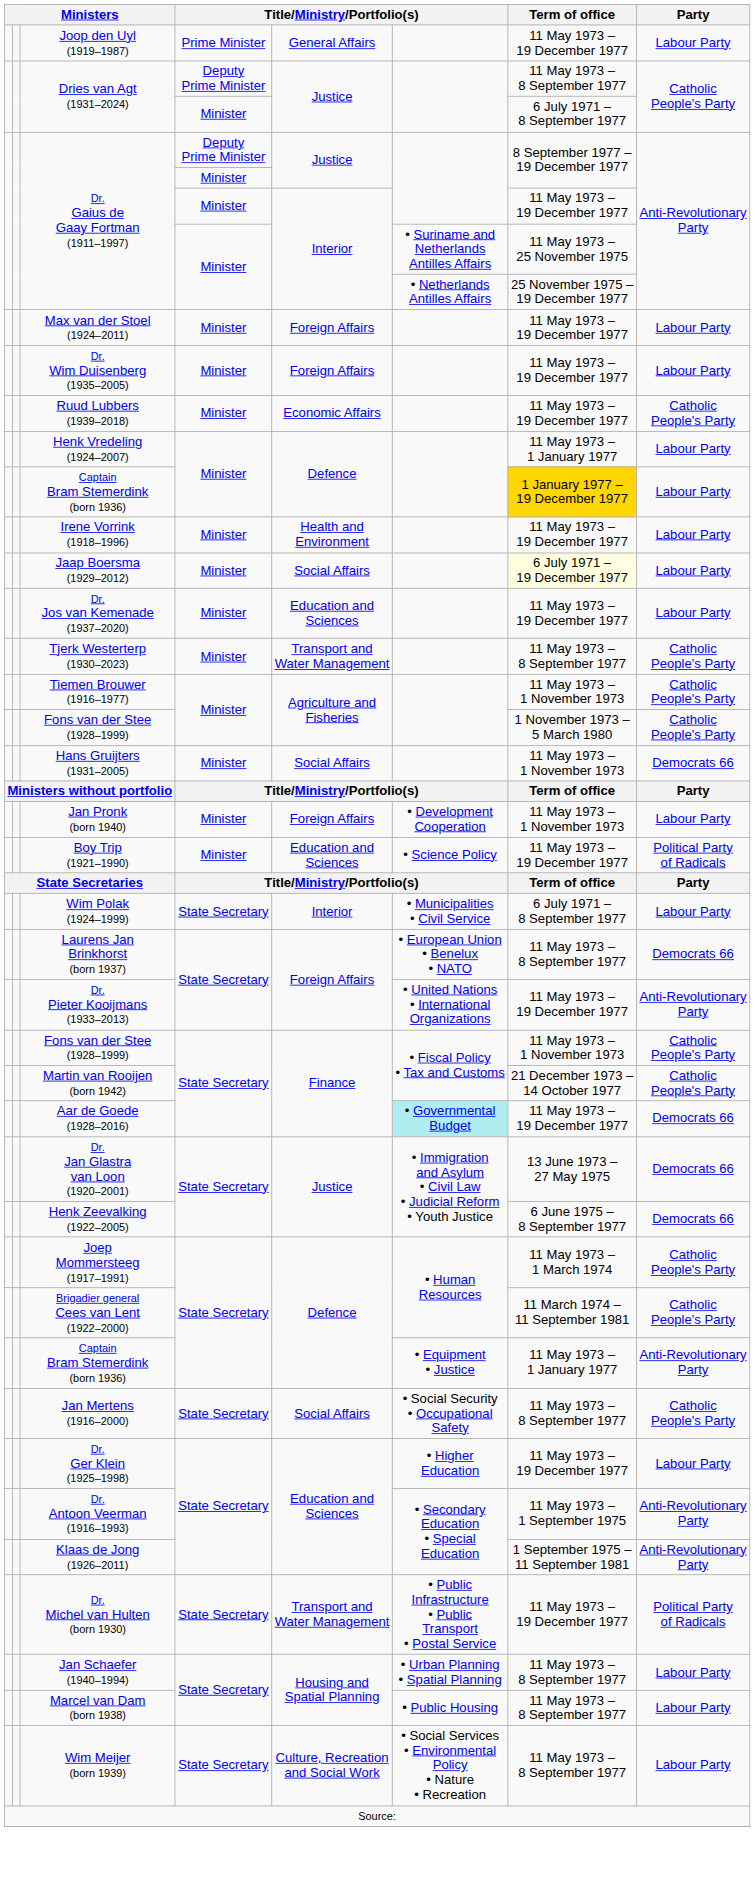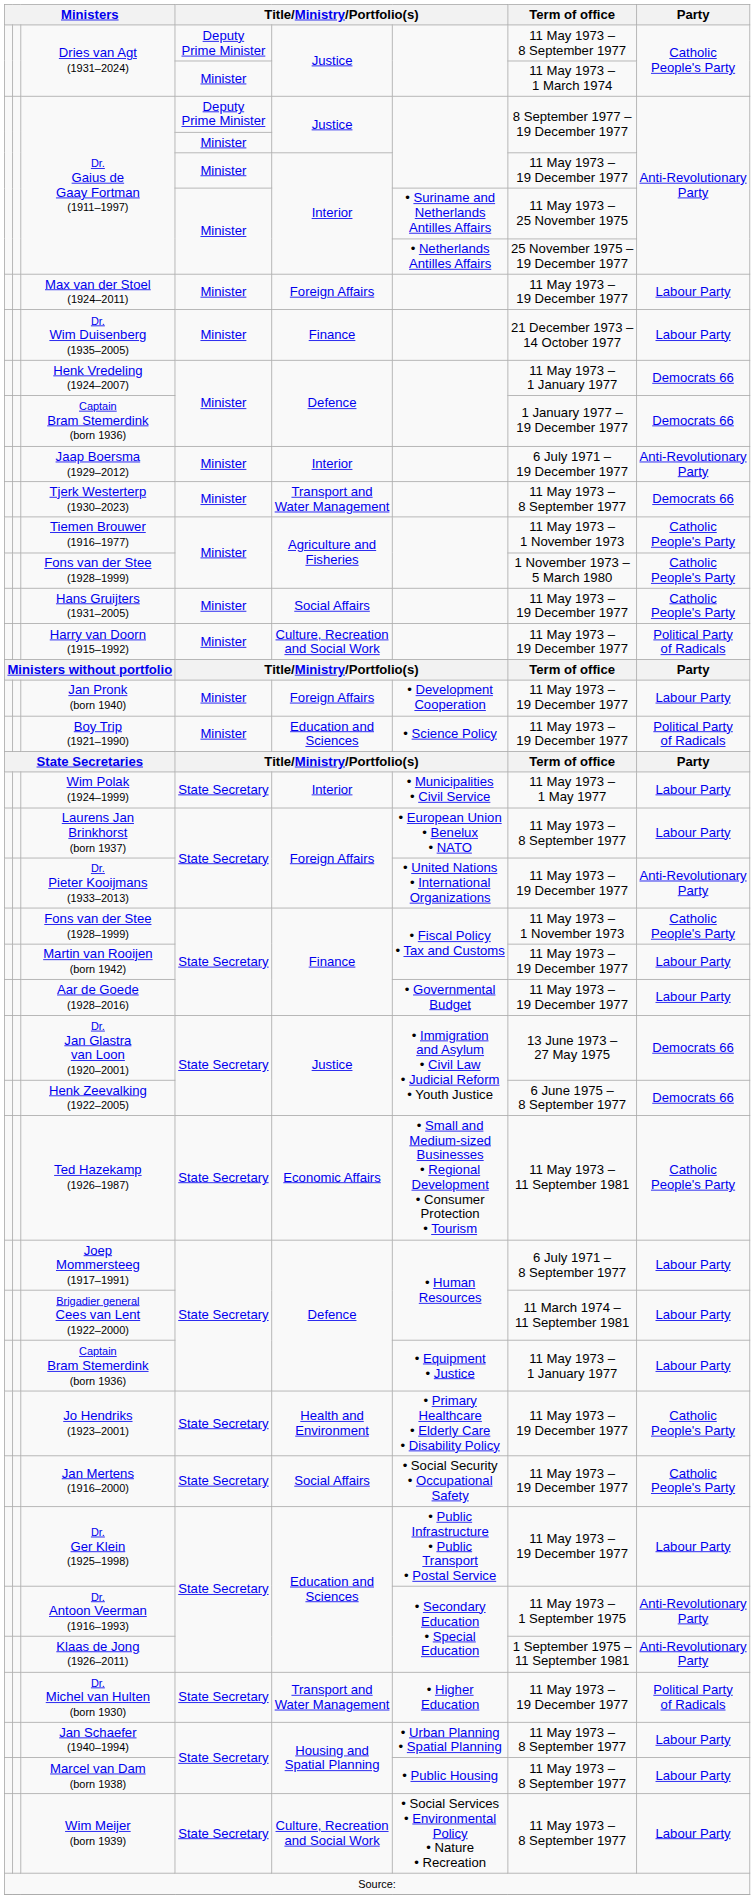- row: Joop den Uyl (1919–1987) | Prime Minister | General Affairs | 11 May 1973 – 19 December 1977 | Labour Party
Dries van Agt (1931–2024) / Minister | Term of office: 6 July 1971 – 8 September 1977 -> 11 May 1973 – 1 March 1974
Dr. Wim Duisenberg (1935–2005) | column 5: Foreign Affairs -> Finance
Dr. Wim Duisenberg (1935–2005) | Term of office: 11 May 1973 – 19 December 1977 -> 21 December 1973 – 14 October 1977
- row: Ruud Lubbers (1939–2018) | Minister | Economic Affairs | 11 May 1973 – 19 December 1977 | Catholic People's Party
Henk Vredeling (1924–2007) | Party: Labour Party -> Democrats 66
Captain Bram Stemerdink (born 1936) / Minister | Term of office: gold background -> no background
Captain Bram Stemerdink (born 1936) / Minister | Party: Labour Party -> Democrats 66
- row: Irene Vorrink (1918–1996) | Minister | Health and Environment | 11 May 1973 – 19 December 1977 | Labour Party
Jaap Boersma (1929–2012) | column 5: Social Affairs -> Interior
Jaap Boersma (1929–2012) | Term of office: lightyellow background -> no background
Jaap Boersma (1929–2012) | Party: Labour Party -> Anti-Revolutionary Party
- row: Dr. Jos van Kemenade (1937–2020) | Minister | Education and Sciences | 11 May 1973 – 19 December 1977 | Labour Party
Tjerk Westerterp (1930–2023) | Party: Catholic People's Party -> Democrats 66
Hans Gruijters (1931–2005) | Term of office: 11 May 1973 – 1 November 1973 -> 11 May 1973 – 19 December 1977
Hans Gruijters (1931–2005) | Party: Democrats 66 -> Catholic People's Party
+ row: Harry van Doorn (1915–1992) | Minister | Culture, Recreation and Social Work | 11 May 1973 – 19 December 1977 | Political Party of Radicals
Jan Pronk (born 1940) | Term of office: 11 May 1973 – 1 November 1973 -> 11 May 1973 – 19 December 1977
Wim Polak (1924–1999) | Term of office: 6 July 1971 – 8 September 1977 -> 11 May 1973 – 1 May 1977
Laurens Jan Brinkhorst (born 1937) | Party: Democrats 66 -> Labour Party
Martin van Rooijen (born 1942) | Term of office: 21 December 1973 – 14 October 1977 -> 11 May 1973 – 19 December 1977
Martin van Rooijen (born 1942) | Party: Catholic People's Party -> Labour Party
Aar de Goede (1928–2016) | column 6: paleturquoise background -> no background
Aar de Goede (1928–2016) | Party: Democrats 66 -> Labour Party
+ row: Ted Hazekamp (1926–1987) | State Secretary | Economic Affairs | • Small and Medium-sized Businesses • Regional Development • Consumer Protection • Tourism | 11 May 1973 – 11 September 1981 | Catholic People's Party
Joep Mommersteeg (1917–1991) | Term of office: 11 May 1973 – 1 March 1974 -> 6 July 1971 – 8 September 1977
Joep Mommersteeg (1917–1991) | Party: Catholic People's Party -> Labour Party
Brigadier general Cees van Lent (1922–2000) | Party: Catholic People's Party -> Labour Party
Captain Bram Stemerdink (born 1936) / State Secretary | Party: Anti-Revolutionary Party -> Labour Party
+ row: Jo Hendriks (1923–2001) | State Secretary | Health and Environment | • Primary Healthcare • Elderly Care • Disability Policy | 11 May 1973 – 19 December 1977 | Catholic People's Party
Jan Mertens (1916–2000) | Term of office: 11 May 1973 – 8 September 1977 -> 11 May 1973 – 19 December 1977
Dr. Ger Klein (1925–1998) | column 6: • Higher Education -> • Public Infrastructure • Public Transport • Postal Service
Dr. Michel van Hulten (born 1930) | column 6: • Public Infrastructure • Public Transport • Postal Service -> • Higher Education
